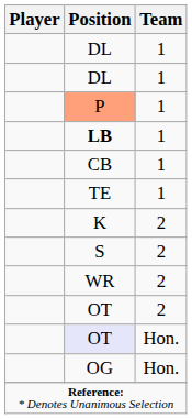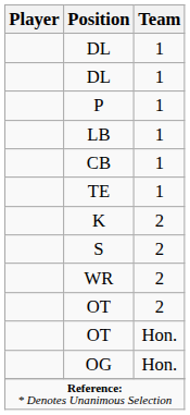P | Position: lightsalmon background -> no background
LB | Position: bold -> normal
OT / Hon. | Position: lavender background -> no background
